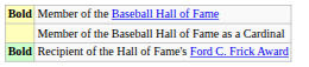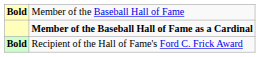row 2 | column 2: normal -> bold
